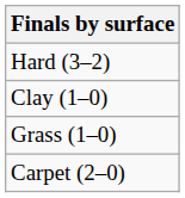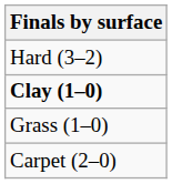row 3 | column 1: normal -> bold
